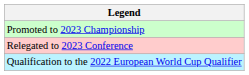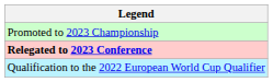row 3 | column 1: normal -> bold
